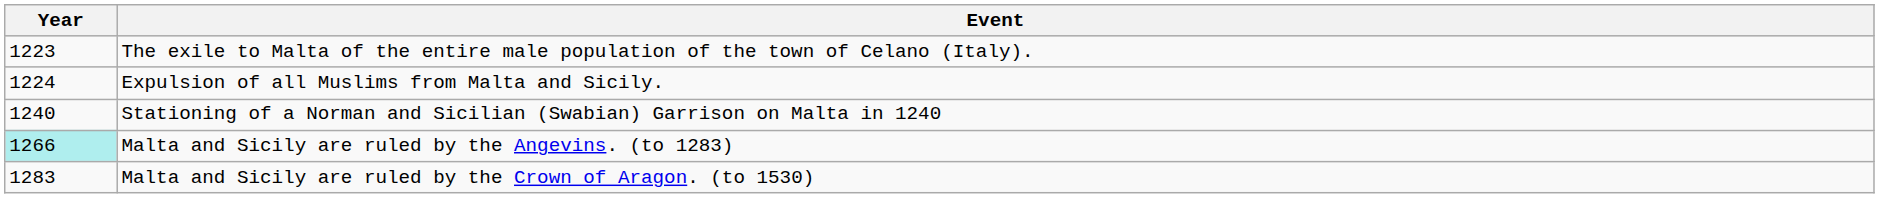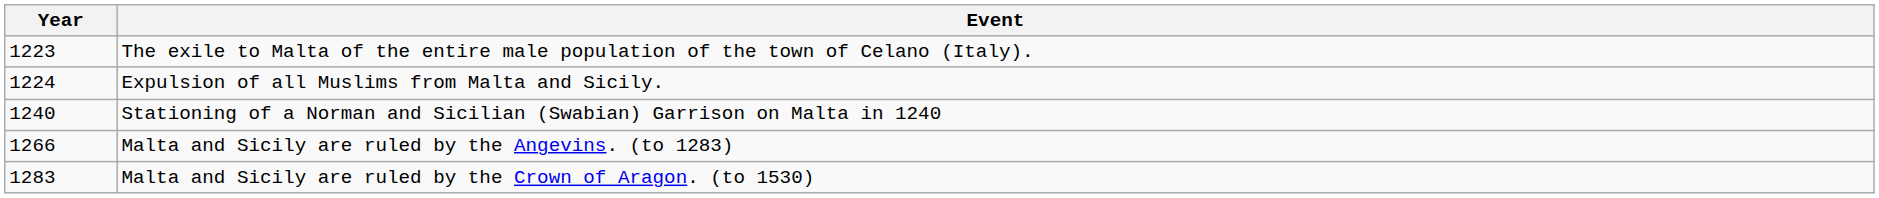Malta and Sicily are ruled by the Angevins. (to 1283) | Year: paleturquoise background -> no background
